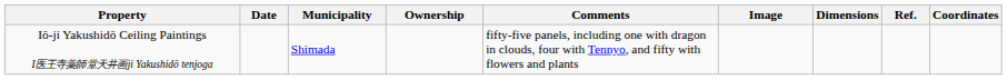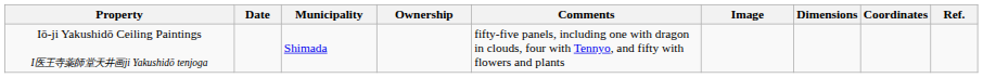columns swapped: Coordinates <-> Ref.
